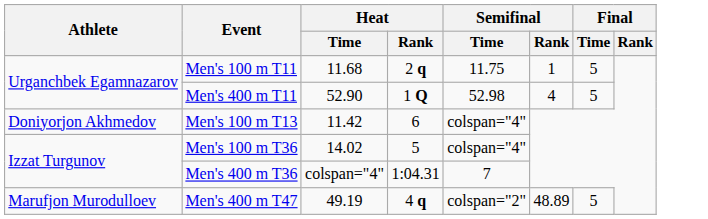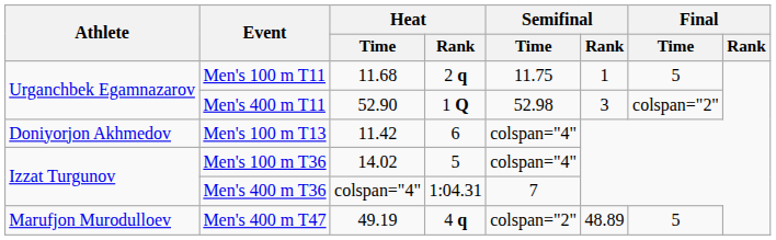Men's 400 m T11 | Semifinal / Rank: 4 -> 3
Men's 400 m T11 | Final / Time: 5 -> colspan="2"
